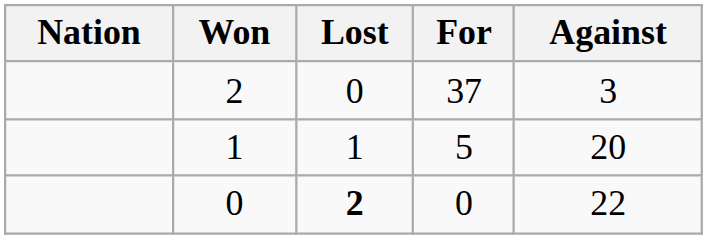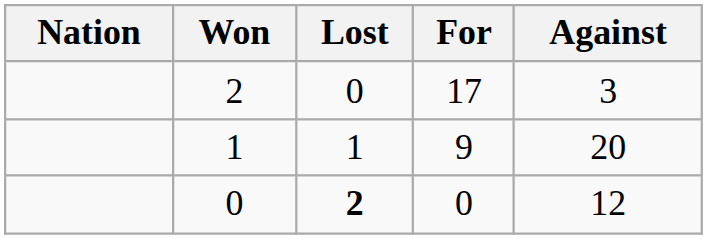row 2 | For: 37 -> 17
row 3 | For: 5 -> 9
row 4 | Against: 22 -> 12
